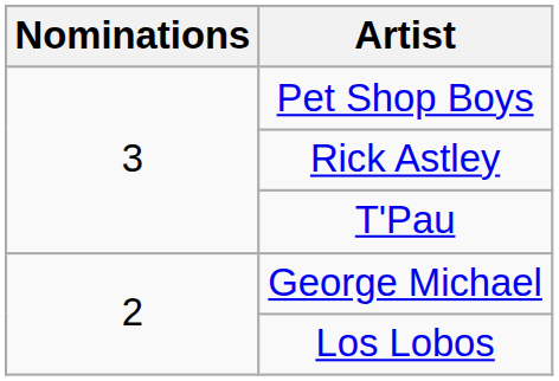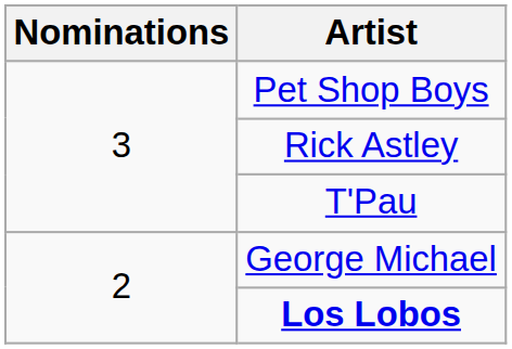Los Lobos | Artist: normal -> bold
